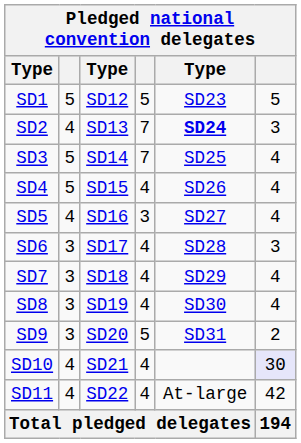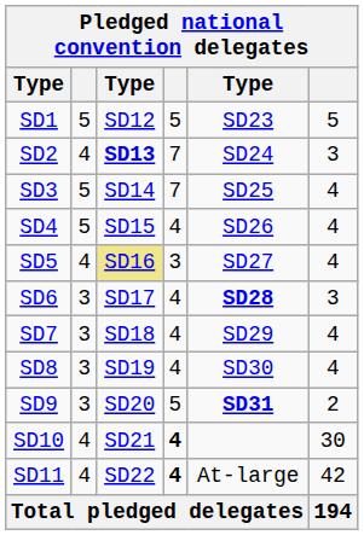SD2 | column 3: normal -> bold
SD2 | column 5: bold -> normal
SD5 | column 3: no background -> khaki background
SD6 | column 5: normal -> bold
SD9 | column 5: normal -> bold
SD10 | column 4: normal -> bold
SD10 | column 6: lavender background -> no background
SD11 | column 4: normal -> bold
